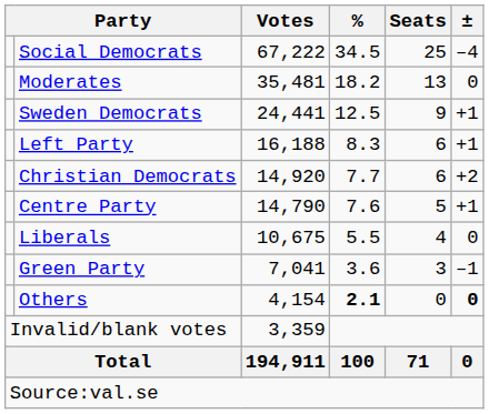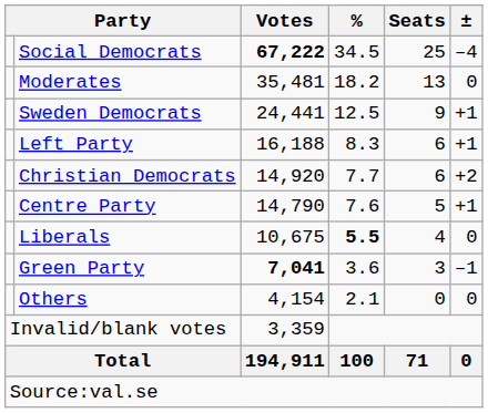Social Democrats | Votes: normal -> bold
Liberals | %: normal -> bold
Green Party | Votes: normal -> bold
Others | %: bold -> normal
Others | ±: bold -> normal
